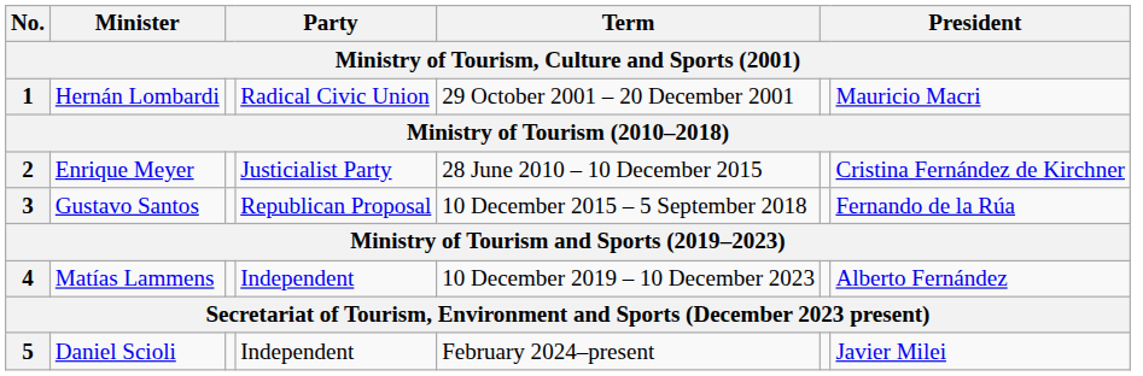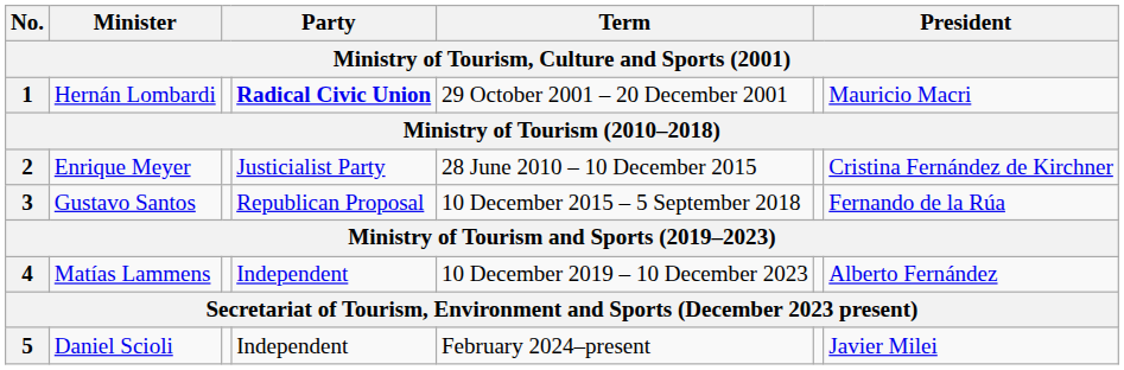1 | column 4: normal -> bold
